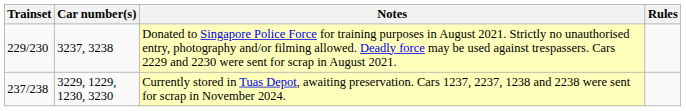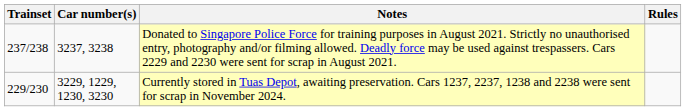row 2 | Trainset: 229/230 -> 237/238
row 3 | Trainset: 237/238 -> 229/230
